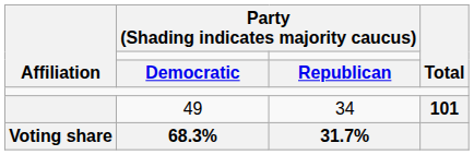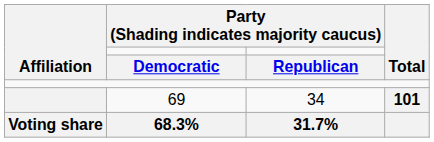101 | column 2: 49 -> 69
